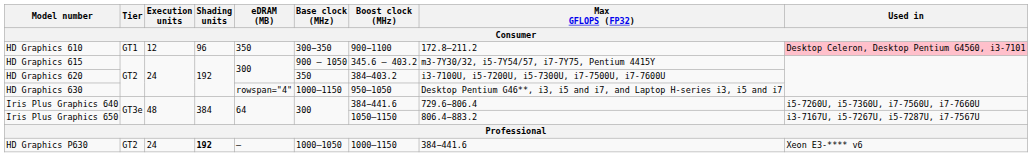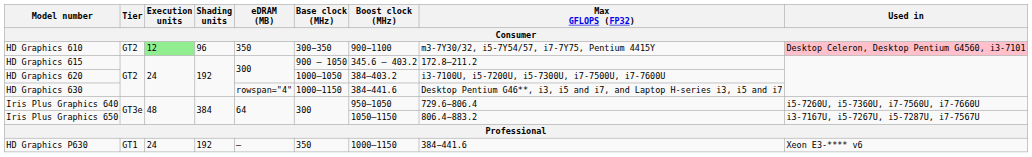HD Graphics 610 | Tier: GT1 -> GT2
HD Graphics 610 | Execution units: no background -> lightgreen background
HD Graphics 610 | Max GFLOPS (FP32): 172.8–211.2 -> m3-7Y30/32, i5-7Y54/57, i7-7Y75, Pentium 4415Y
HD Graphics 615 | Max GFLOPS (FP32): m3-7Y30/32, i5-7Y54/57, i7-7Y75, Pentium 4415Y -> 172.8–211.2
HD Graphics 620 | Base clock (MHz): 350 -> 1000–1050
HD Graphics 630 | Boost clock (MHz): 950–1050 -> 384−441.6
Iris Plus Graphics 640 | Boost clock (MHz): 384−441.6 -> 950–1050
HD Graphics P630 | Tier: GT2 -> GT1
HD Graphics P630 | Shading units: bold -> normal
HD Graphics P630 | Base clock (MHz): 1000–1050 -> 350
